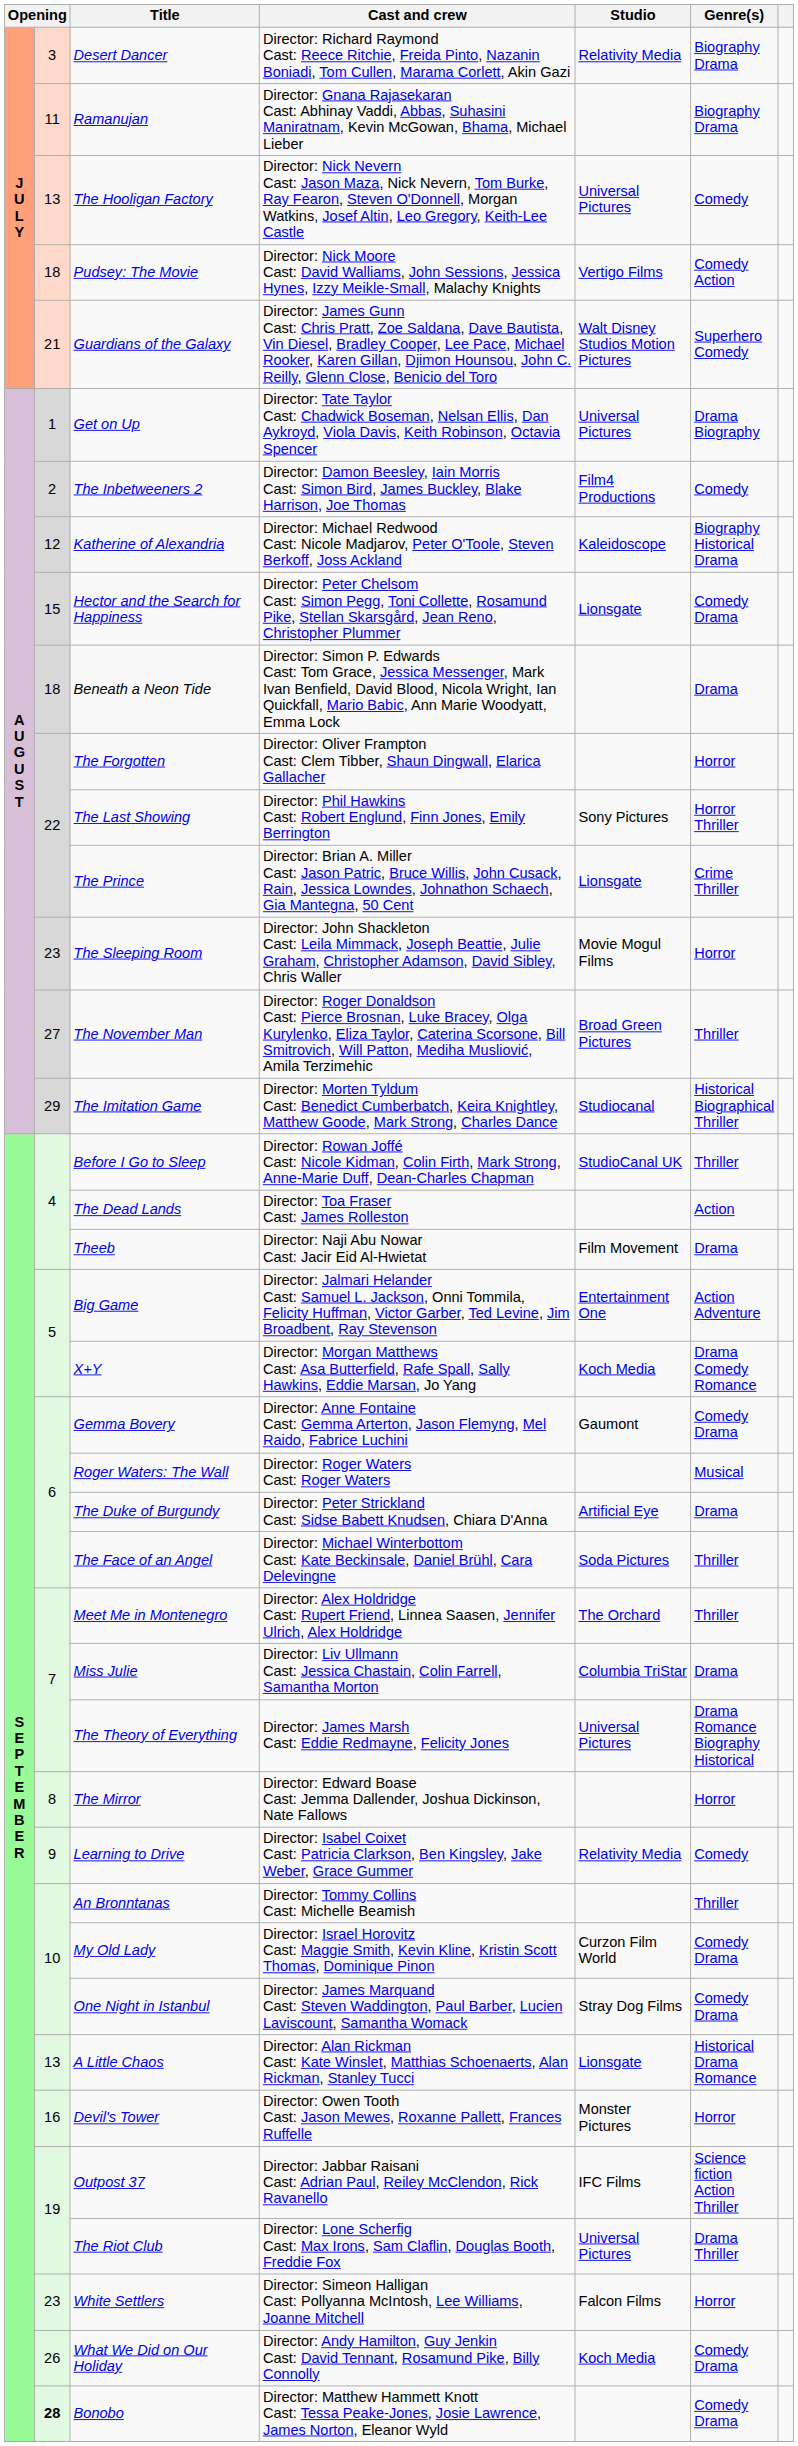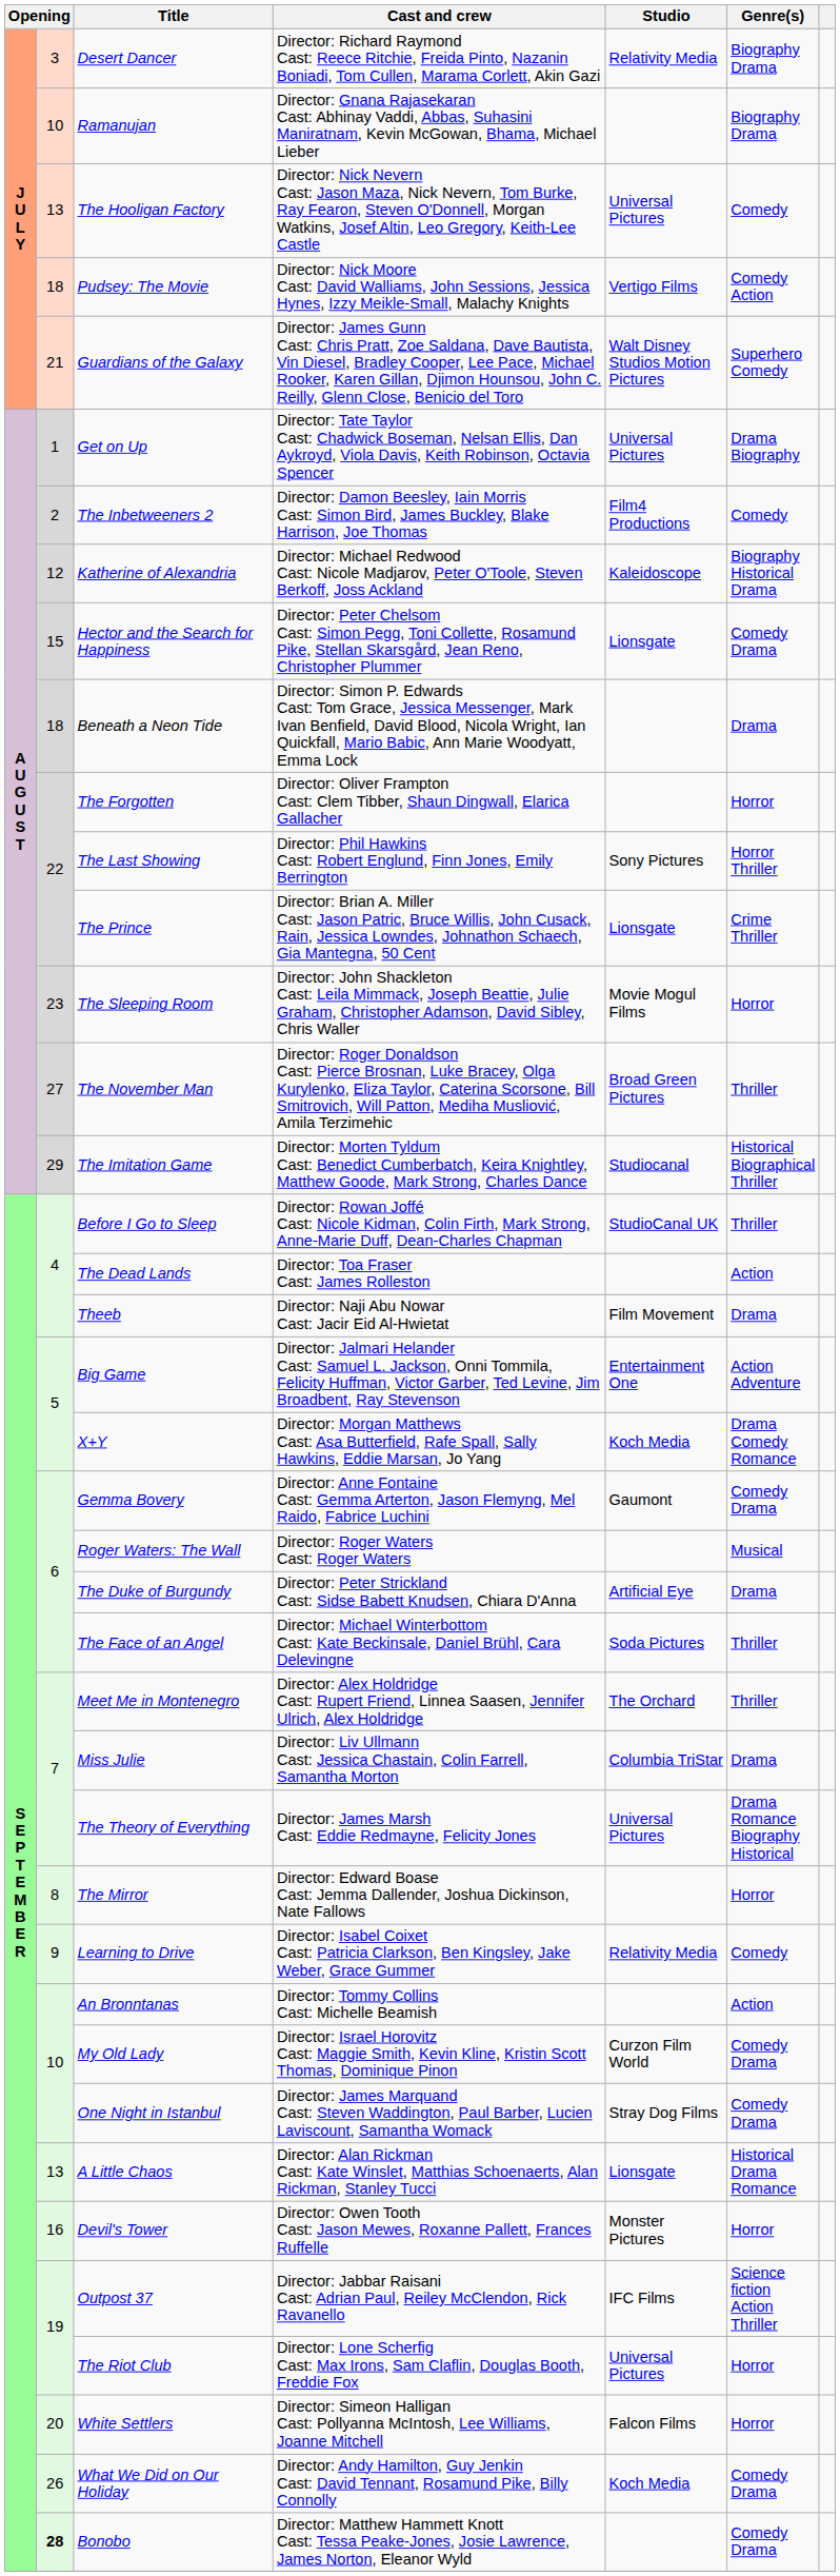Ramanujan | column 2: 11 -> 10
An Bronntanas | Genre(s): Thriller -> Action
The Riot Club | Genre(s): Drama Thriller -> Horror
White Settlers | column 2: 23 -> 20
